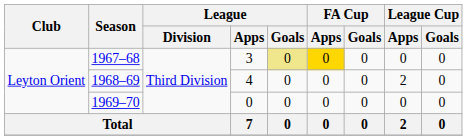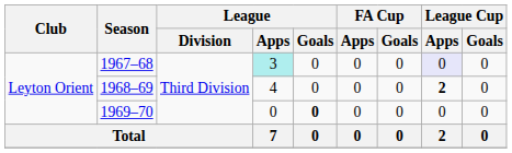1967–68 | League / Apps: no background -> paleturquoise background
1967–68 | League / Goals: khaki background -> no background
1967–68 | FA Cup / Apps: gold background -> no background
1967–68 | League Cup / Apps: no background -> lavender background
1968–69 | League Cup / Apps: normal -> bold
1969–70 | League / Goals: normal -> bold
